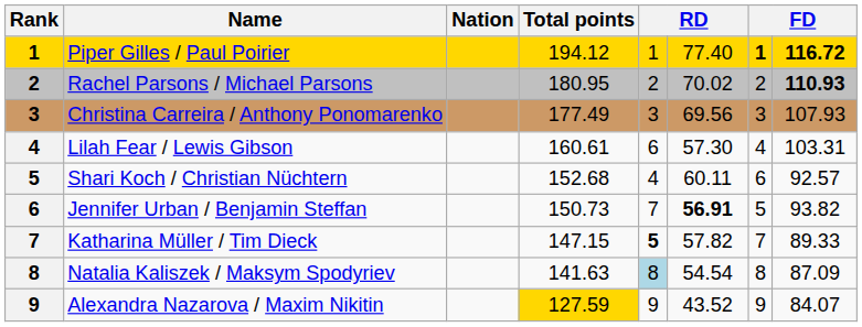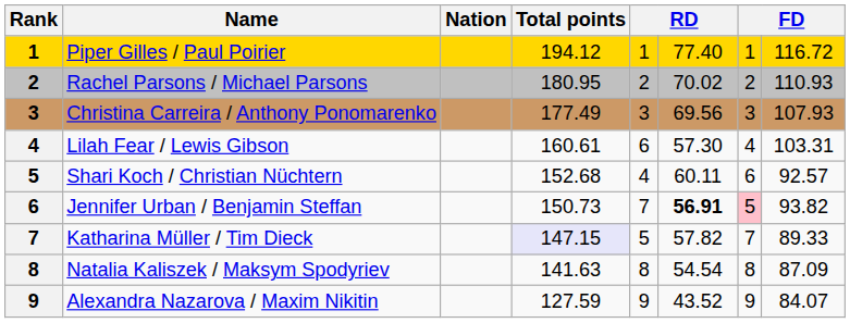Piper Gilles / Paul Poirier | column 7: bold -> normal
Piper Gilles / Paul Poirier | column 8: bold -> normal
Rachel Parsons / Michael Parsons | column 8: bold -> normal
Jennifer Urban / Benjamin Steffan | column 7: no background -> pink background
Katharina Müller / Tim Dieck | Total points: no background -> lavender background
Katharina Müller / Tim Dieck | column 5: bold -> normal
Natalia Kaliszek / Maksym Spodyriev | column 5: lightblue background -> no background
Alexandra Nazarova / Maxim Nikitin | Total points: gold background -> no background
